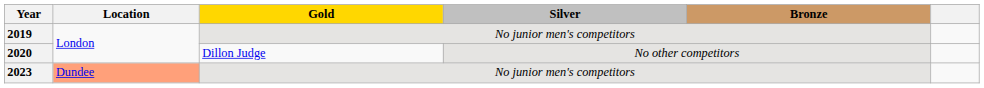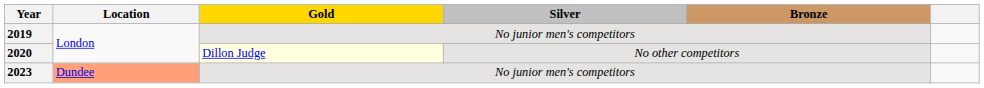2020 | Gold: no background -> lightyellow background
